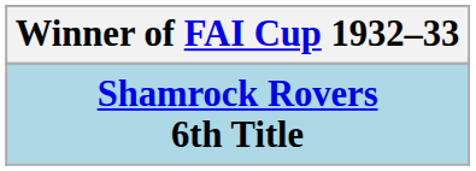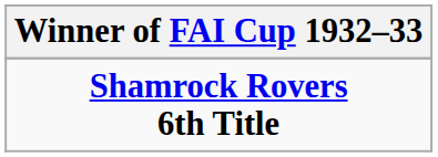row 2 | column 1: lightblue background -> no background
